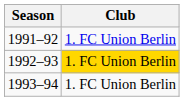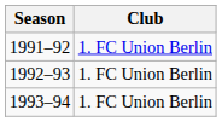1992–93 | Club: gold background -> no background
